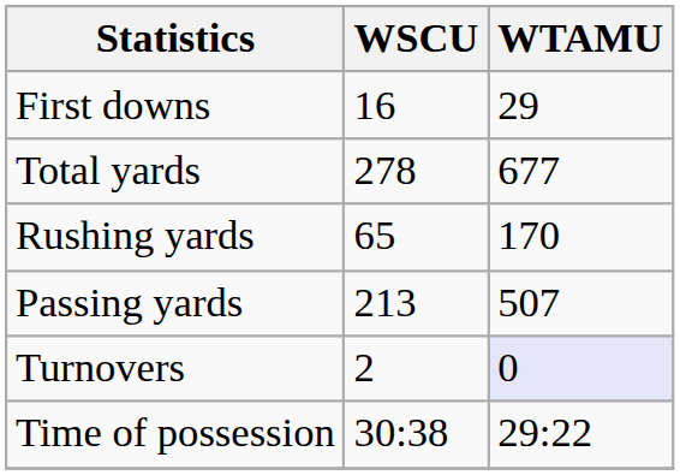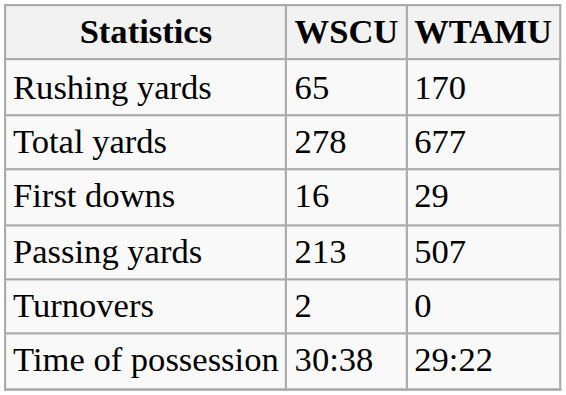rows swapped: First downs <-> Rushing yards
Turnovers | WTAMU: lavender background -> no background
